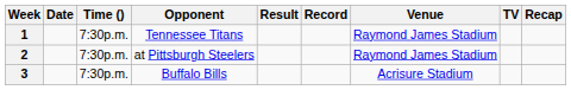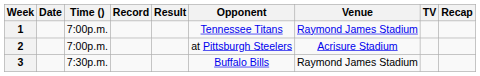columns swapped: Opponent <-> Record
1 | Time (): 7:30p.m. -> 7:00p.m.
2 | Time (): 7:30p.m. -> 7:00p.m.
2 | Venue: Raymond James Stadium -> Acrisure Stadium
3 | Venue: Acrisure Stadium -> Raymond James Stadium
